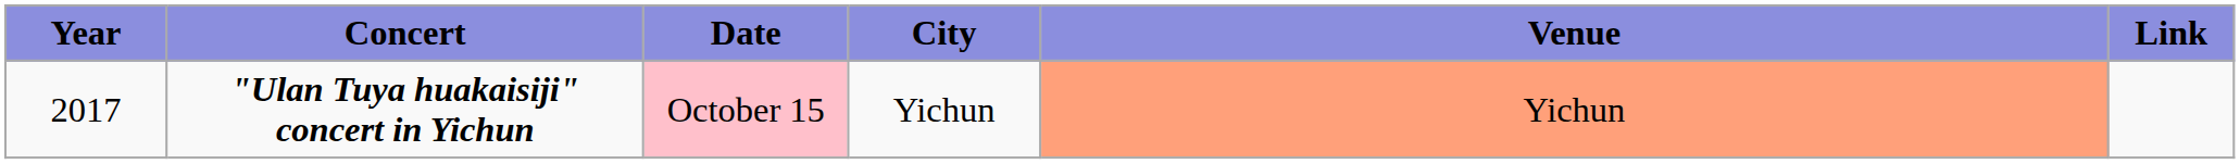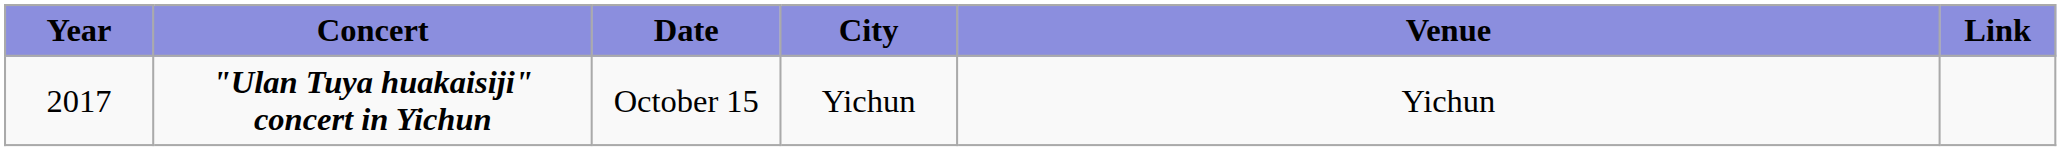"Ulan Tuya huakaisiji" concert in Yichun | Date: pink background -> no background
"Ulan Tuya huakaisiji" concert in Yichun | Venue: lightsalmon background -> no background
